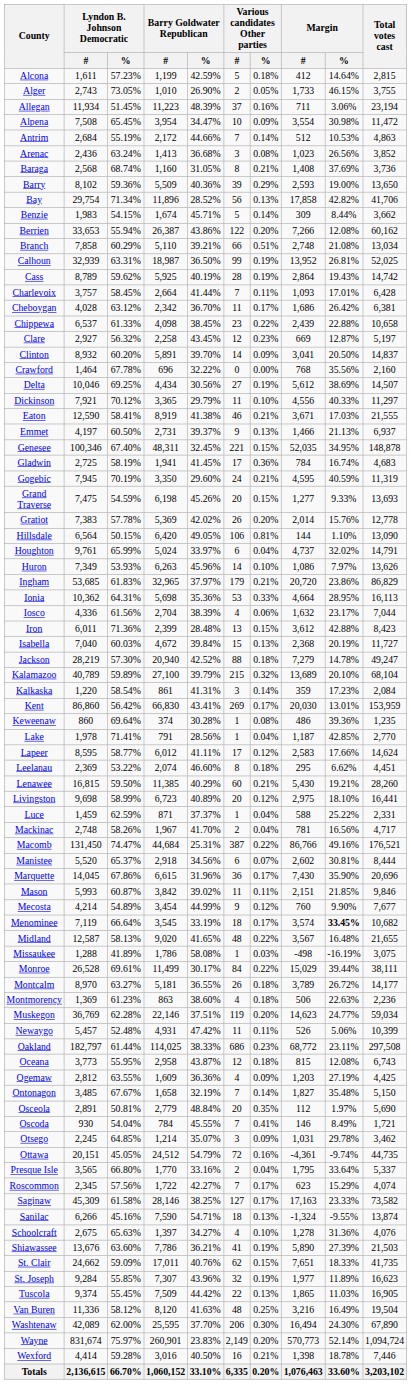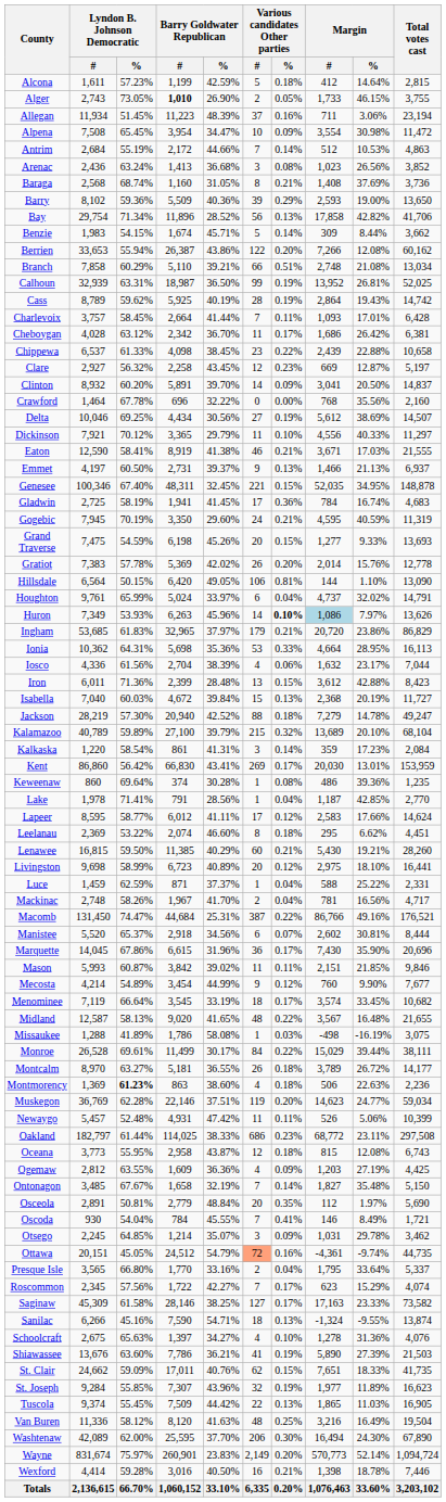Alger | Barry Goldwater Republican / #: normal -> bold
Huron | Various candidates Other parties / %: normal -> bold
Huron | Margin / #: no background -> lightblue background
Menominee | Margin / %: bold -> normal
Montmorency | Lyndon B. Johnson Democratic / %: normal -> bold
Ottawa | Various candidates Other parties / #: no background -> lightsalmon background
